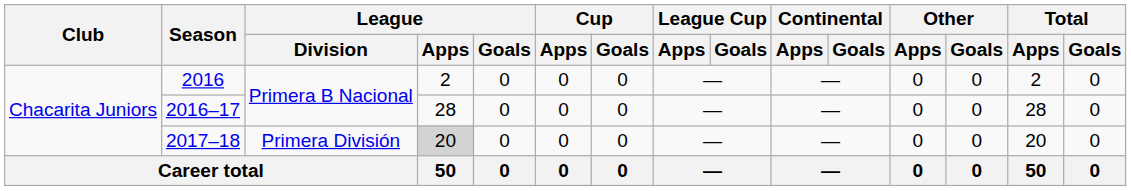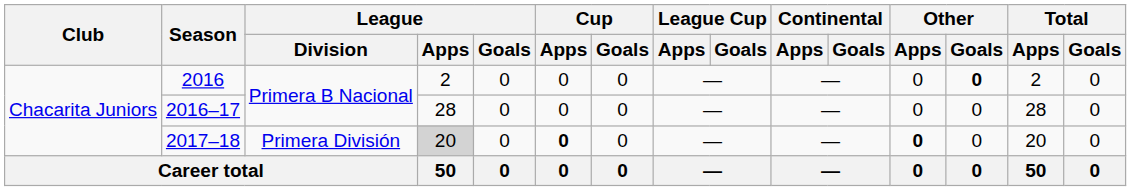2016 | Other / Goals: normal -> bold
2017–18 | Cup / Apps: normal -> bold
2017–18 | Other / Apps: normal -> bold
